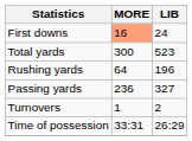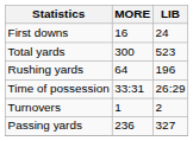First downs | MORE: lightsalmon background -> no background
rows swapped: Passing yards <-> Time of possession
